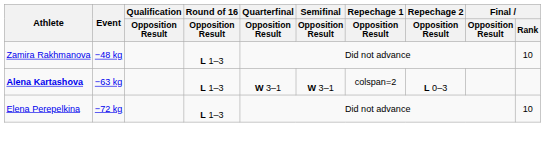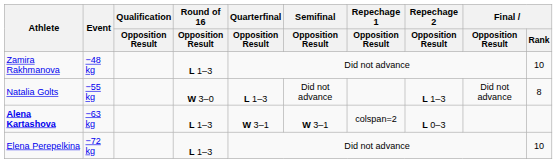+ row: Natalia Golts | −55 kg | W 3–0 | L 1–3 | Did not advance | L 1–3 | Did not advance | 8
